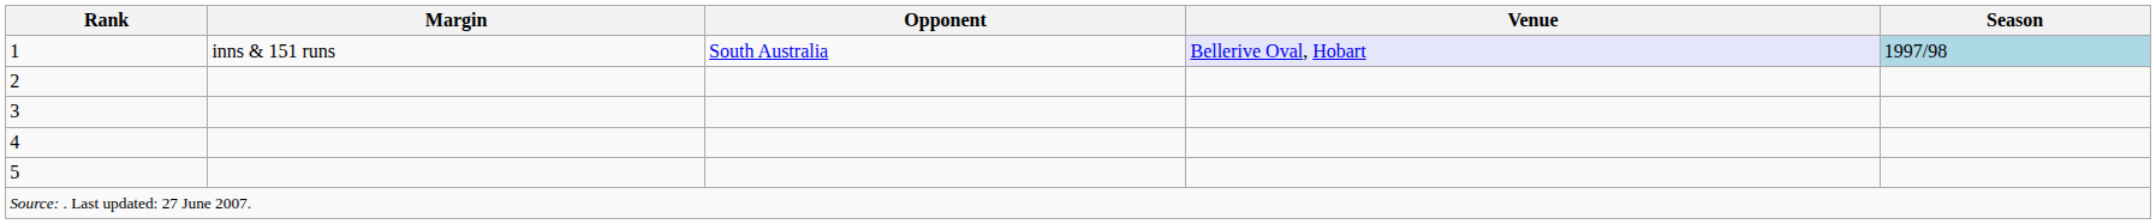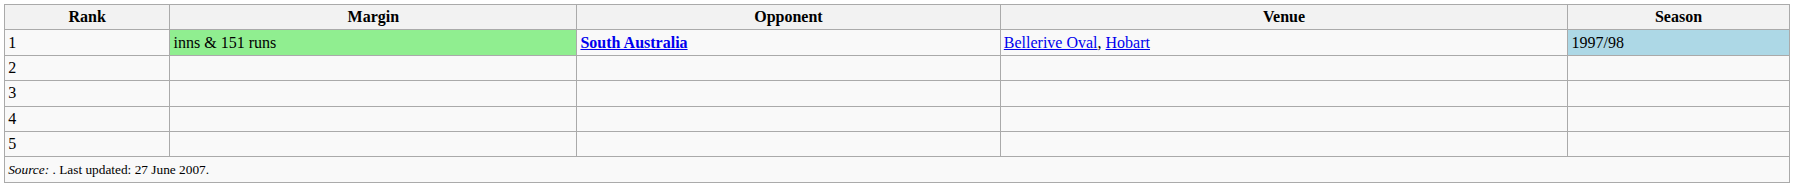1 | Margin: no background -> lightgreen background
1 | Opponent: normal -> bold
1 | Venue: lavender background -> no background
